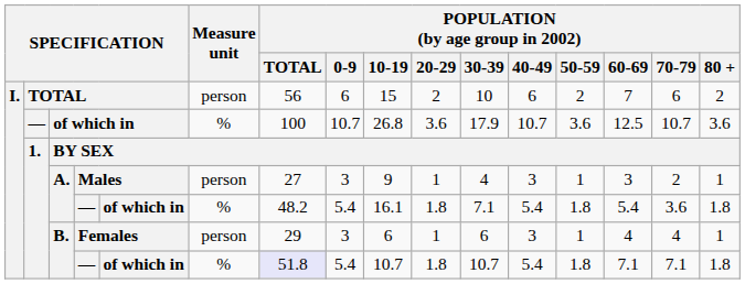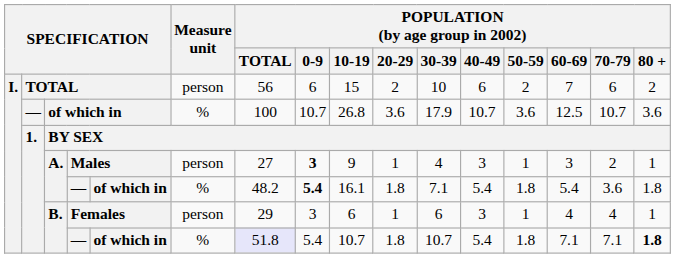Males | POPULATION (by age group in 2002) / 0-9: normal -> bold
A. / — | POPULATION (by age group in 2002) / 0-9: normal -> bold
B. / — | POPULATION (by age group in 2002) / 80 +: normal -> bold
